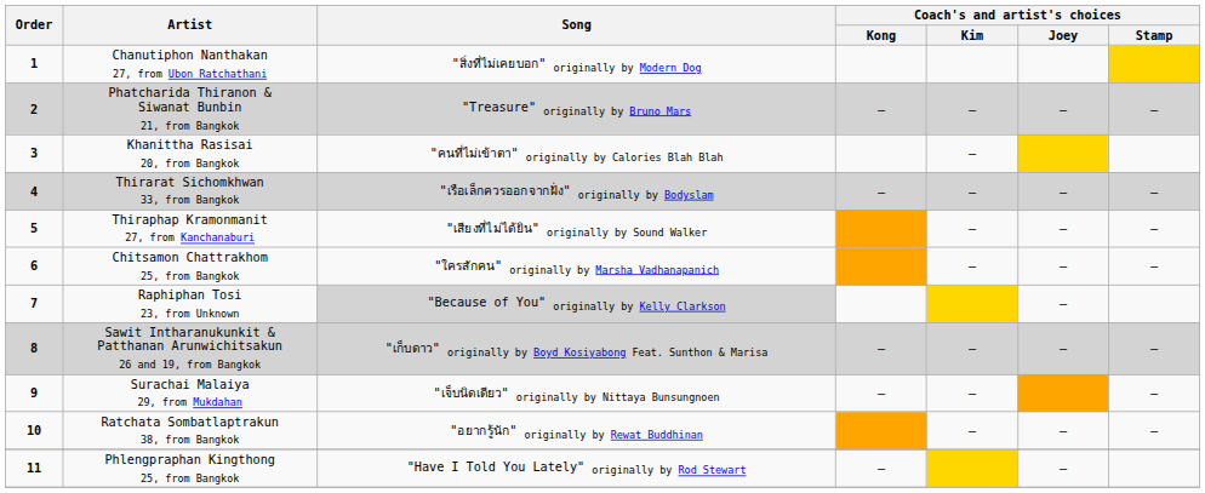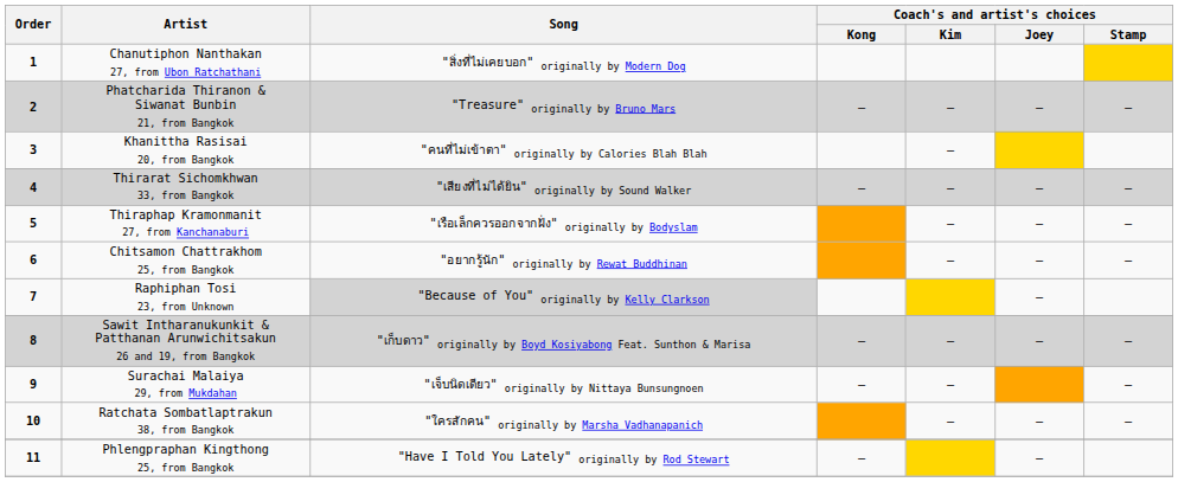Thirarat Sichomkhwan 33, from Bangkok | Song: "เรือเล็กควรออกจากฝั่ง" originally by Bodyslam -> "เสียงที่ไม่ได้ยิน" originally by Sound Walker
Thiraphap Kramonmanit 27, from Kanchanaburi | Song: "เสียงที่ไม่ได้ยิน" originally by Sound Walker -> "เรือเล็กควรออกจากฝั่ง" originally by Bodyslam
Chitsamon Chattrakhom 25, from Bangkok | Song: "ใครสักคน" originally by Marsha Vadhanapanich -> "อยากรู้นัก" originally by Rewat Buddhinan
Ratchata Sombatlaptrakun 38, from Bangkok | Song: "อยากรู้นัก" originally by Rewat Buddhinan -> "ใครสักคน" originally by Marsha Vadhanapanich
